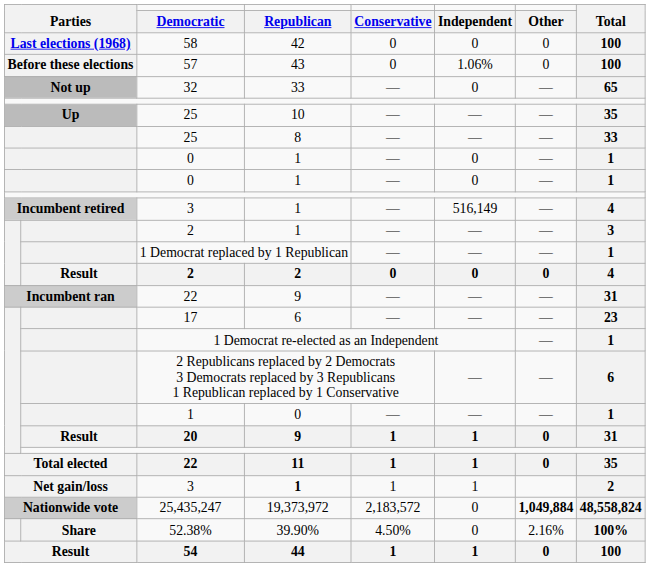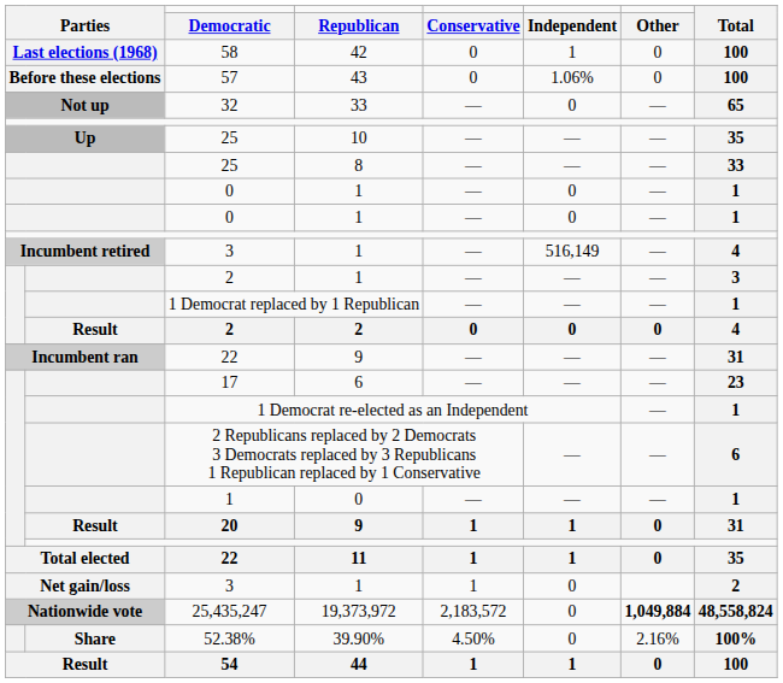58 | Independent: 0 -> 1
Net gain/loss / 3 | Republican: bold -> normal
Net gain/loss / 3 | Independent: 1 -> 0
